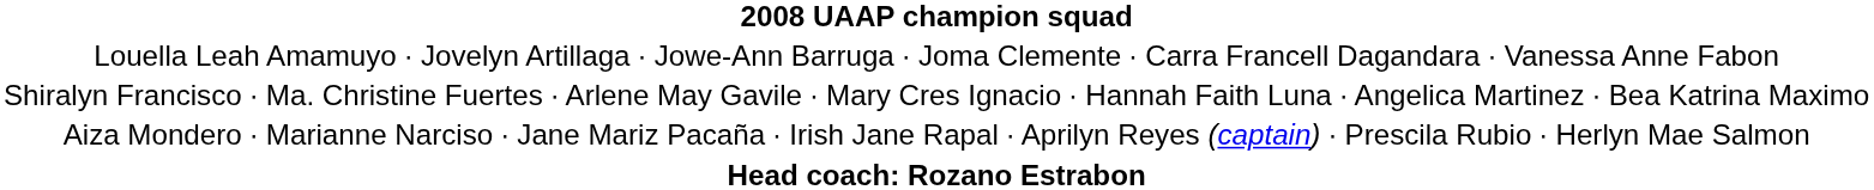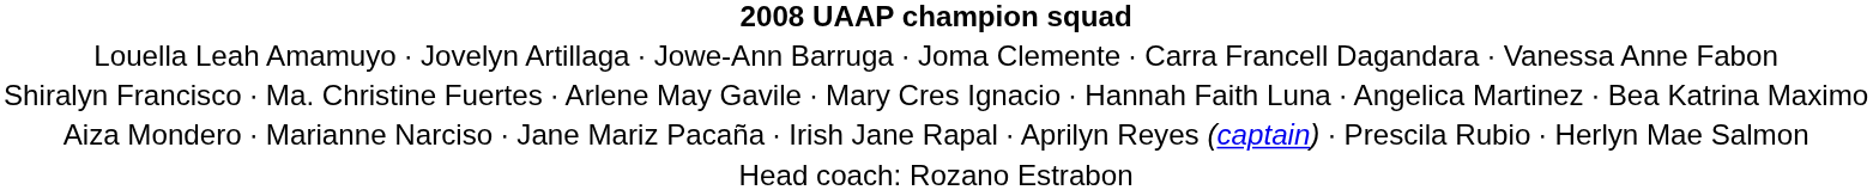row 5 | column 1: bold -> normal
